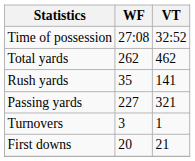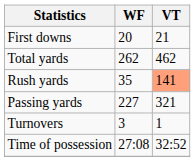rows swapped: First downs <-> Time of possession
Rush yards | VT: no background -> lightsalmon background
